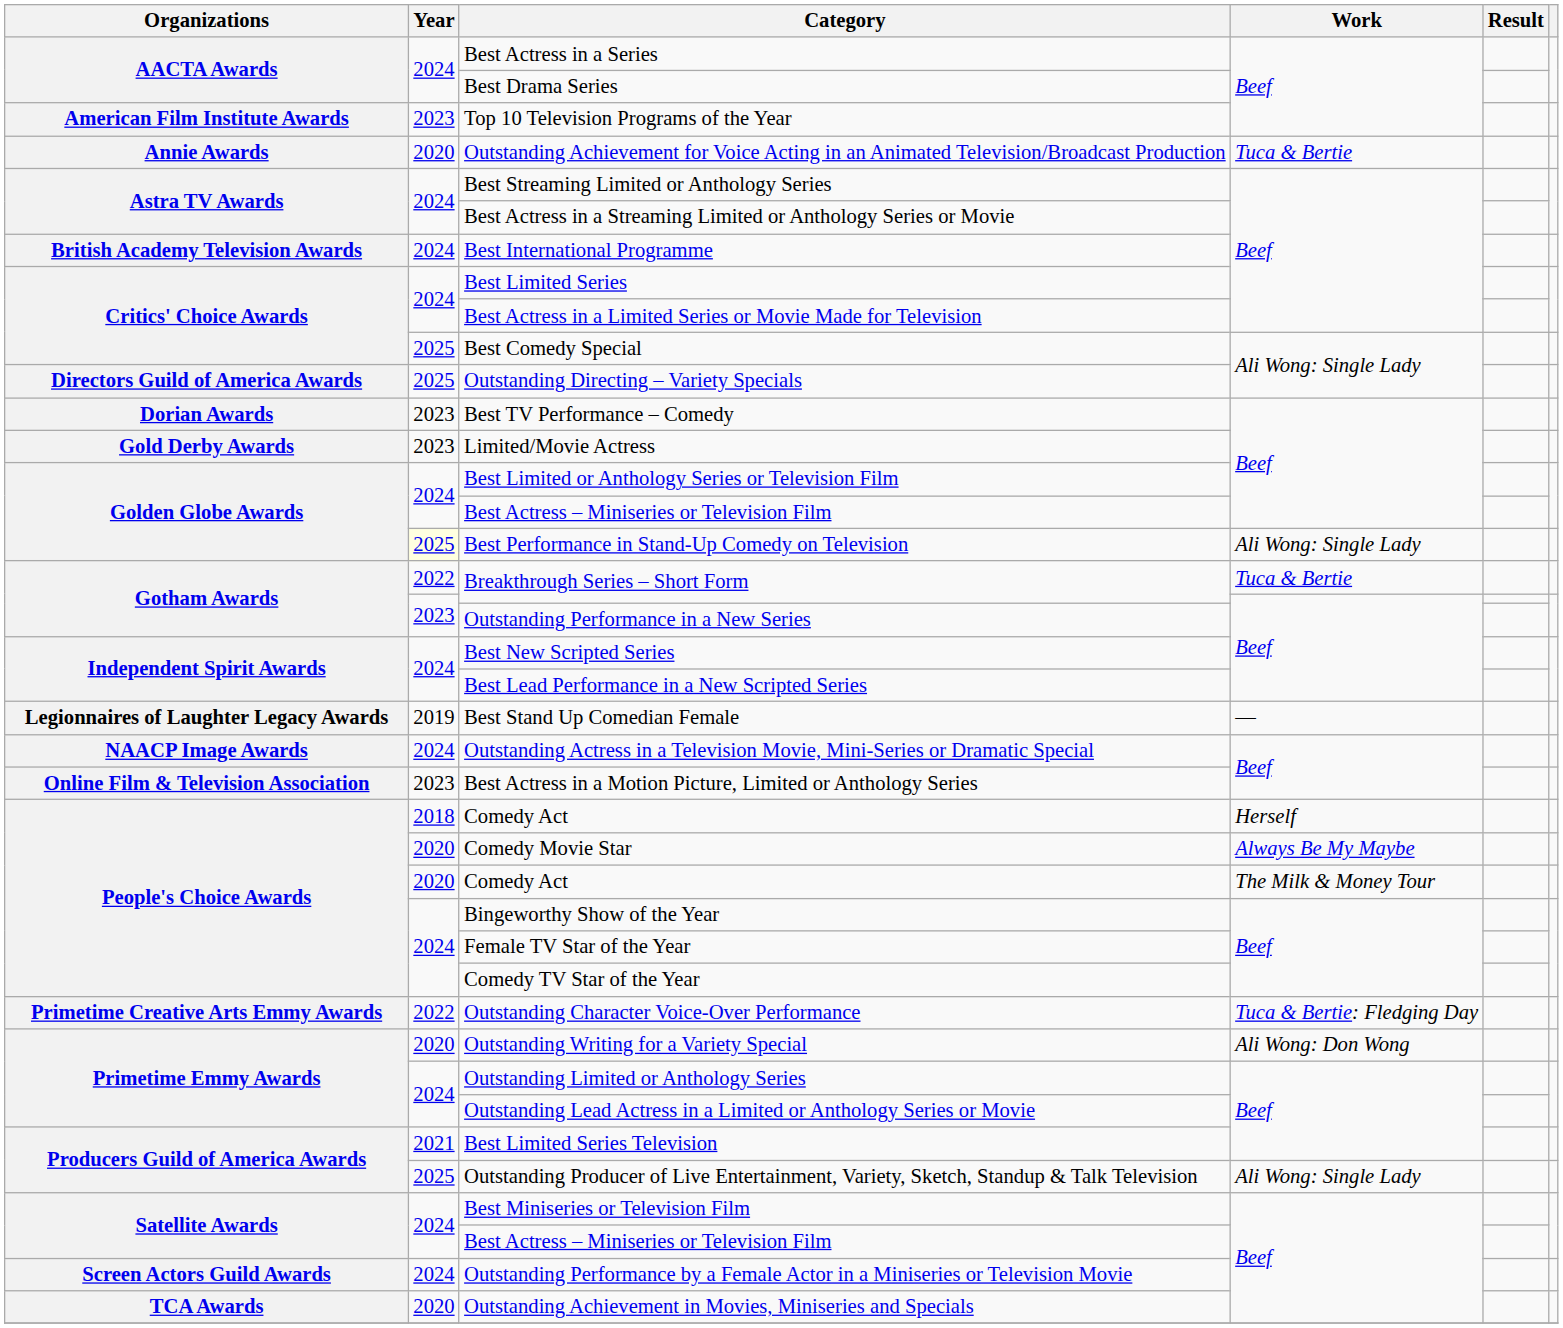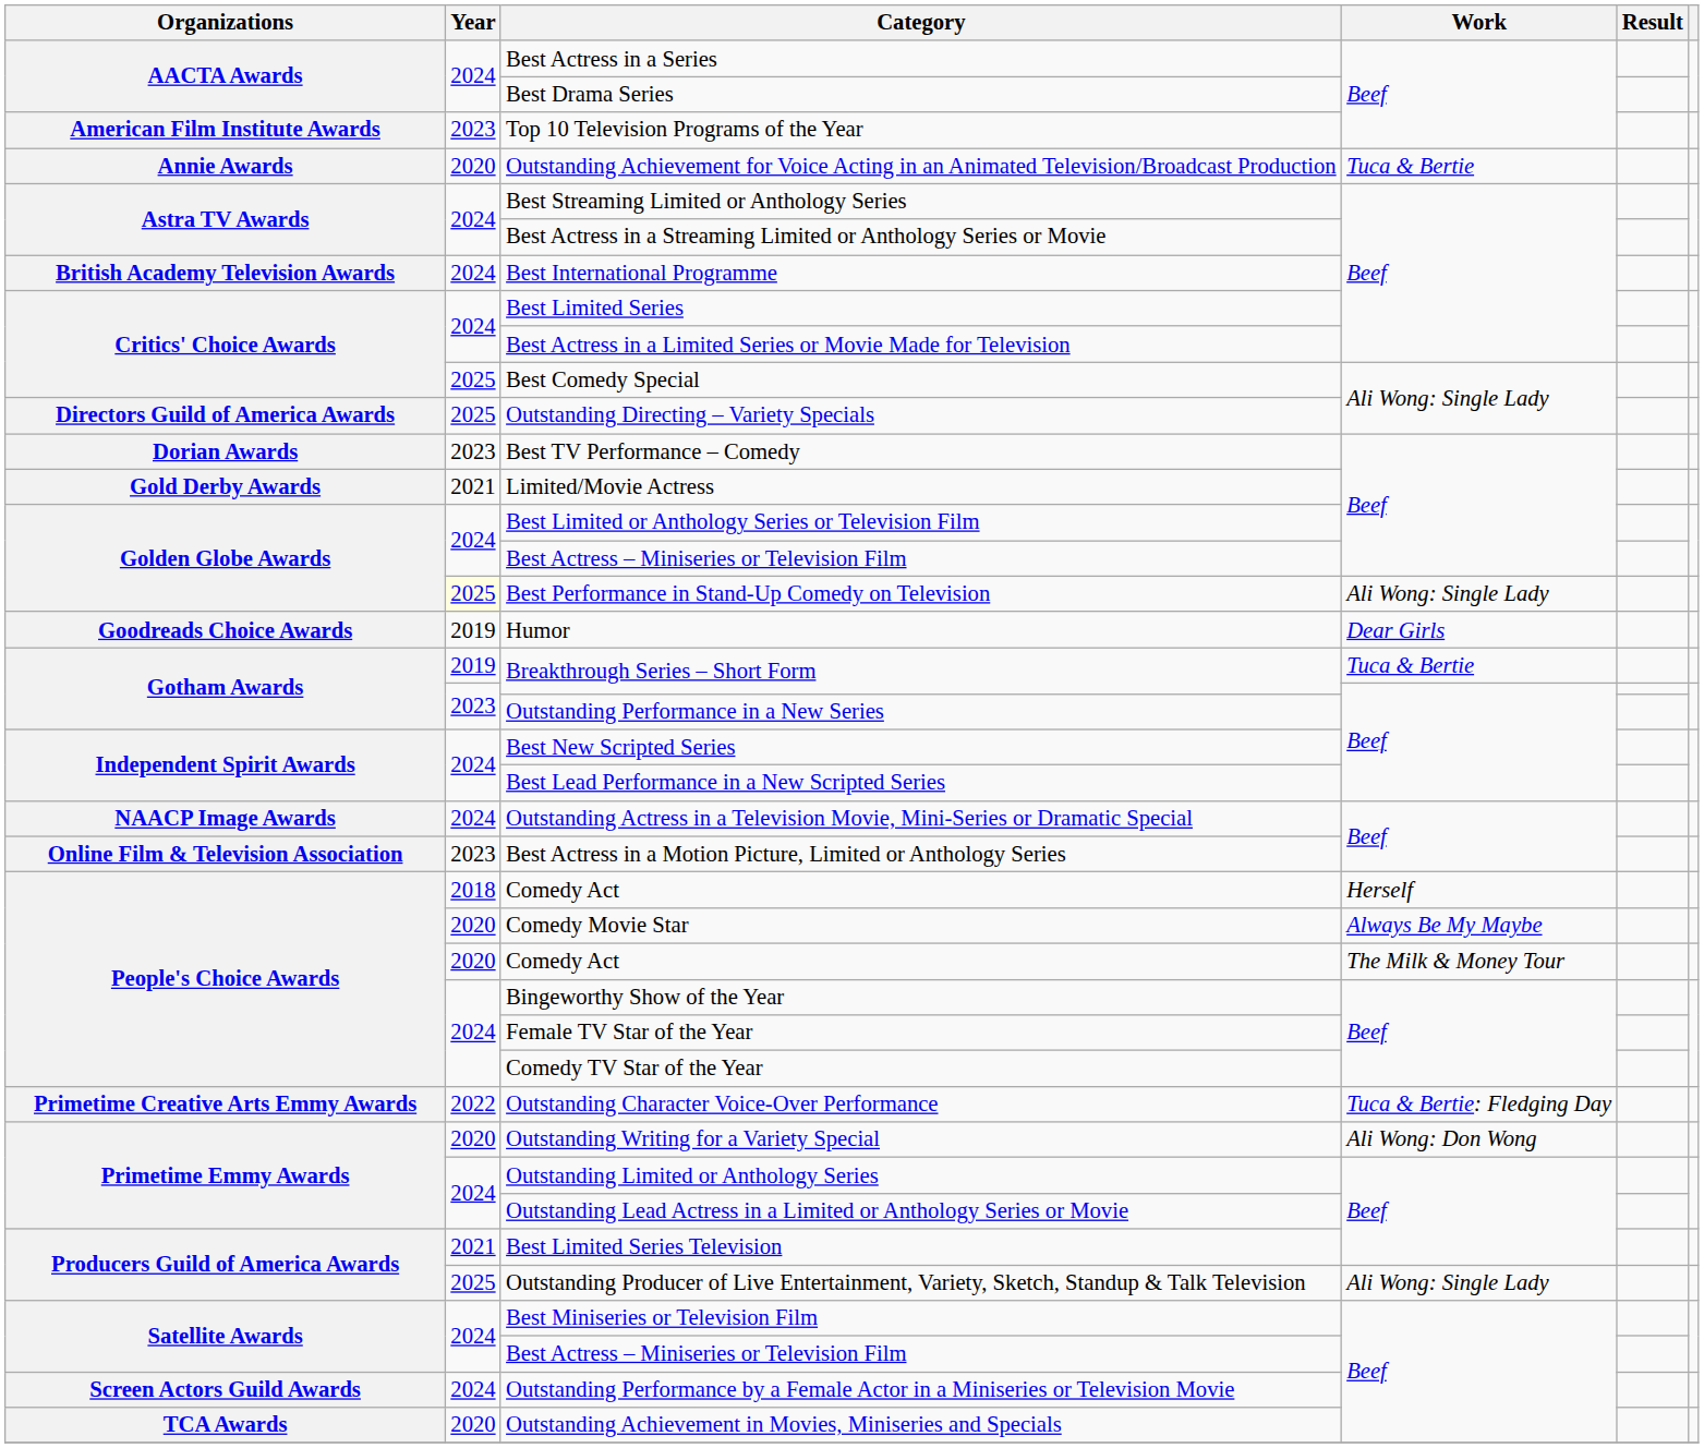Limited/Movie Actress | Year: 2023 -> 2021
+ row: Goodreads Choice Awards | 2019 | Humor | Dear Girls
Breakthrough Series – Short Form / Tuca & Bertie | Year: 2022 -> 2019
- row: Legionnaires of Laughter Legacy Awards | 2019 | Best Stand Up Comedian Female | —
